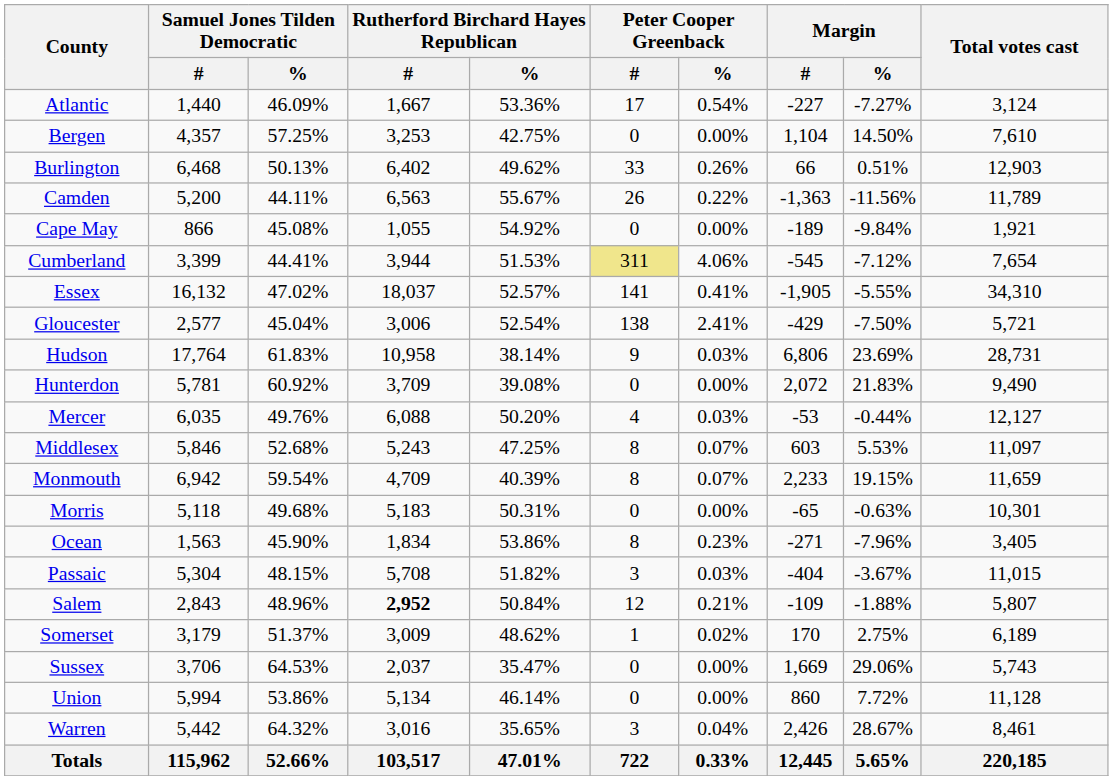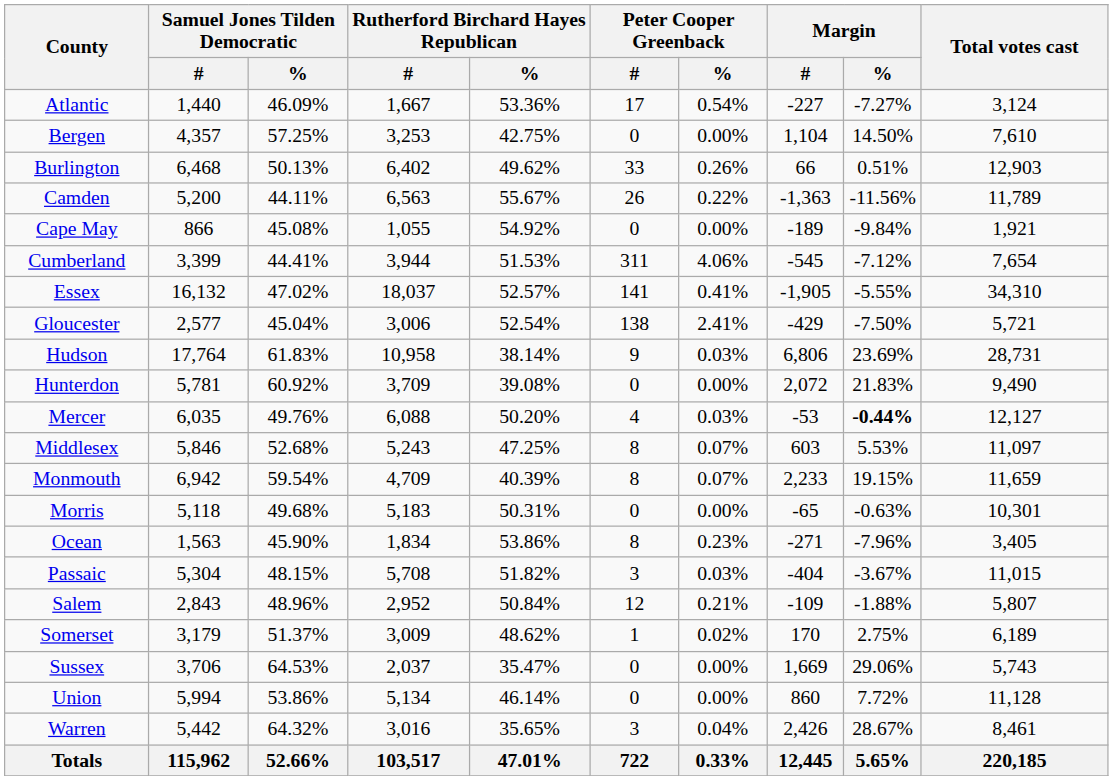Cumberland | Peter Cooper Greenback / #: khaki background -> no background
Mercer | Margin / %: normal -> bold
Salem | Rutherford Birchard Hayes Republican / #: bold -> normal
